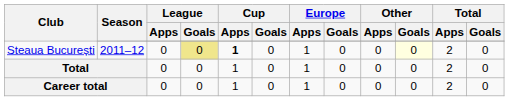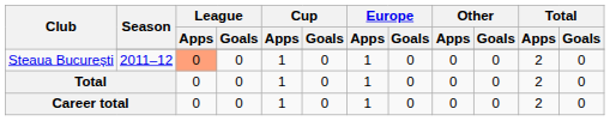2011–12 | League / Apps: no background -> lightsalmon background
2011–12 | League / Goals: khaki background -> no background
2011–12 | Cup / Apps: bold -> normal
2011–12 | Other / Goals: lightyellow background -> no background
